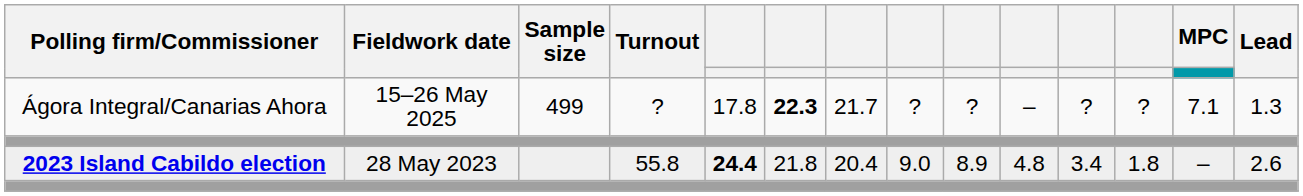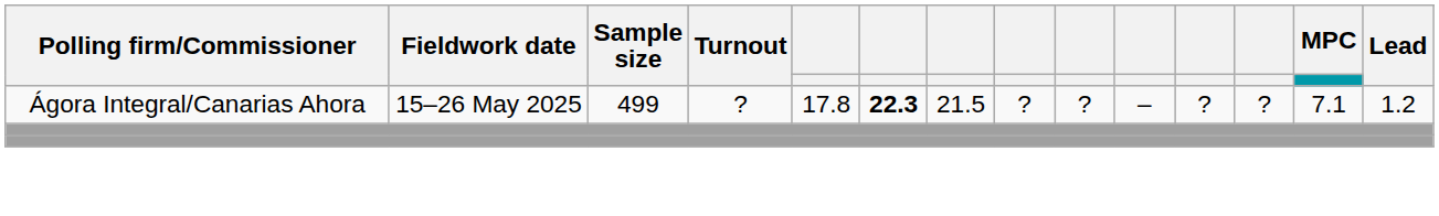Ágora Integral/Canarias Ahora | column 7: 21.7 -> 21.5
Ágora Integral/Canarias Ahora | Lead: 1.3 -> 1.2
- row: 2023 Island Cabildo election | 28 May 2023 | 55.8 | 24.4 | 21.8 | 20.4 | 9.0 | 8.9 | 4.8 | 3.4 | 1.8 | – | 2.6
